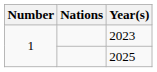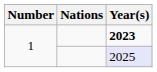2023 | Year(s): normal -> bold
2025 | Year(s): no background -> lavender background
